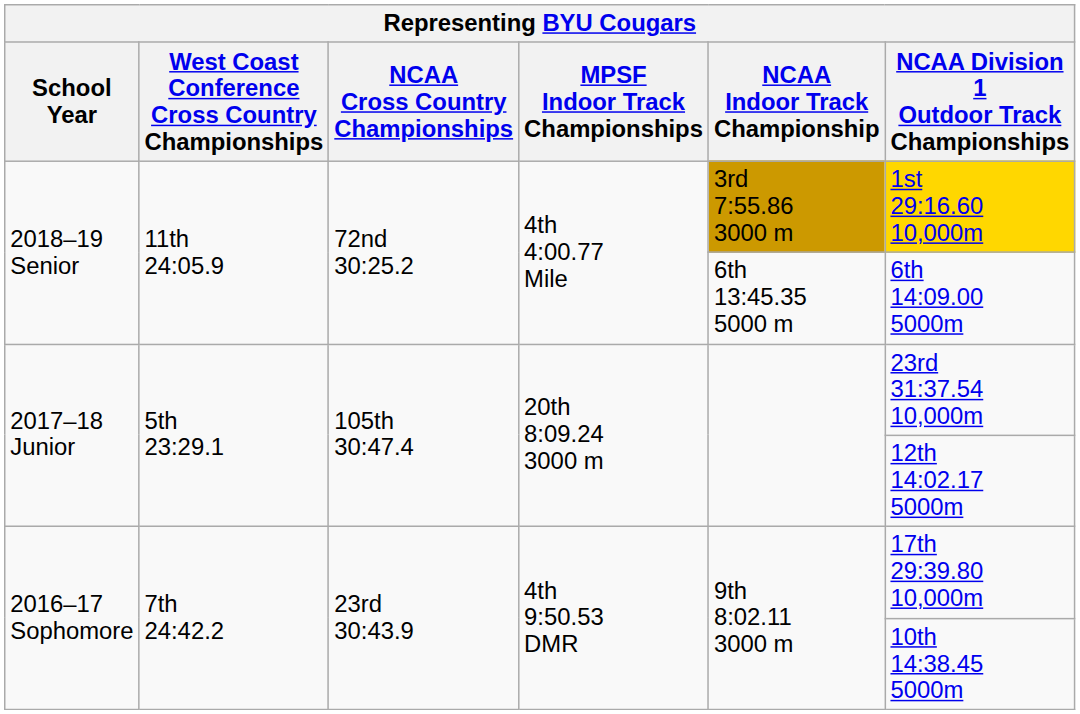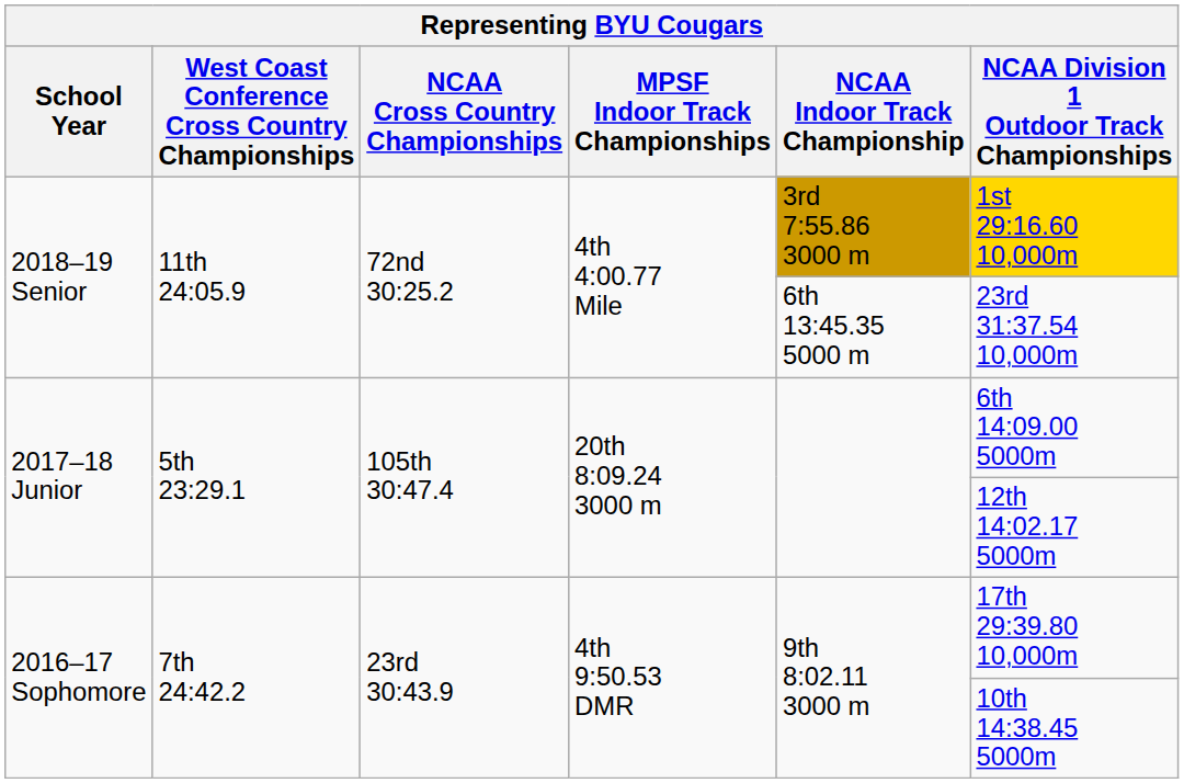row 4 | NCAA Division 1 Outdoor Track Championships: 6th 14:09.00 5000m -> 23rd 31:37.54 10,000m
row 5 | NCAA Division 1 Outdoor Track Championships: 23rd 31:37.54 10,000m -> 6th 14:09.00 5000m
